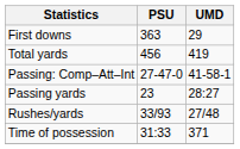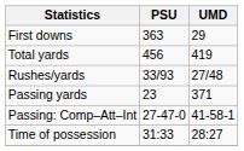rows swapped: Rushes/yards <-> Passing: Comp–Att–Int
Passing yards | UMD: 28:27 -> 371
Time of possession | UMD: 371 -> 28:27
